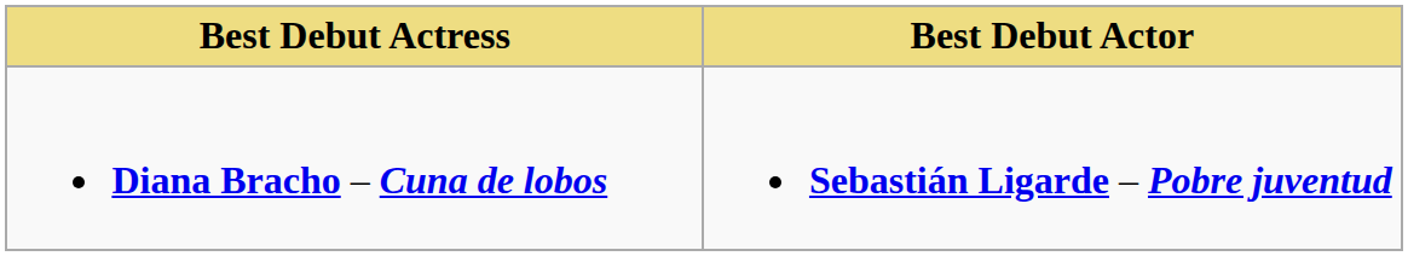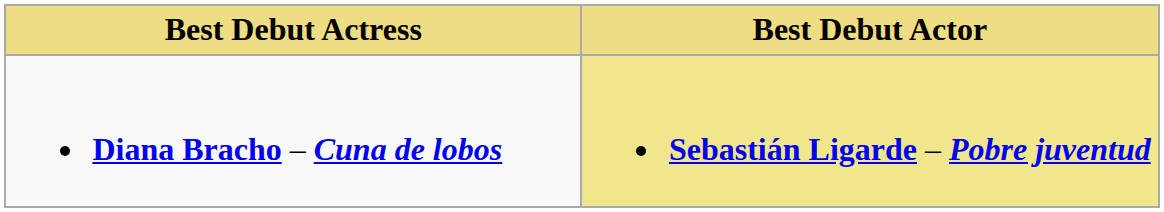Diana Bracho – Cuna de lobos | Best Debut Actor: no background -> khaki background
